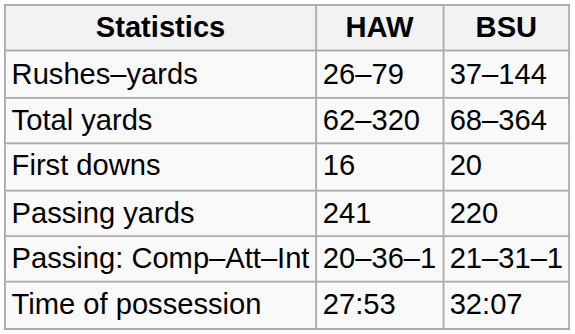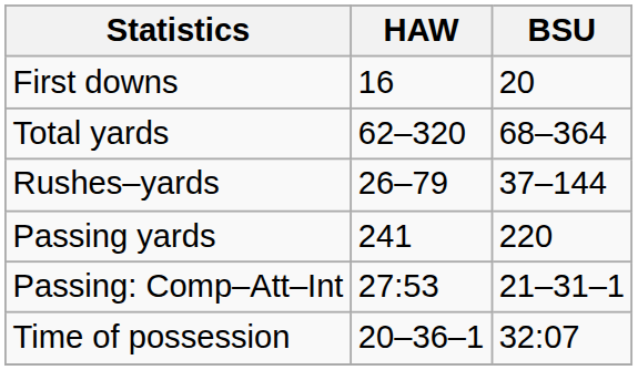rows swapped: First downs <-> Rushes–yards
Passing: Comp–Att–Int | HAW: 20–36–1 -> 27:53
Time of possession | HAW: 27:53 -> 20–36–1
